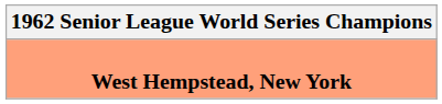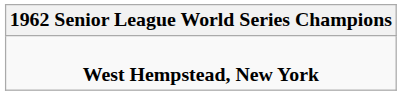row 2 | column 1: lightsalmon background -> no background
